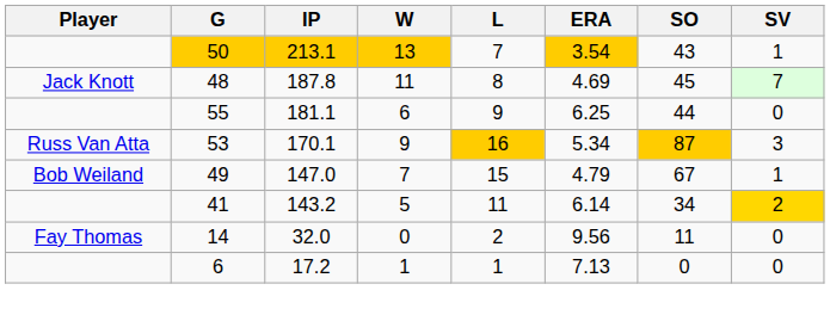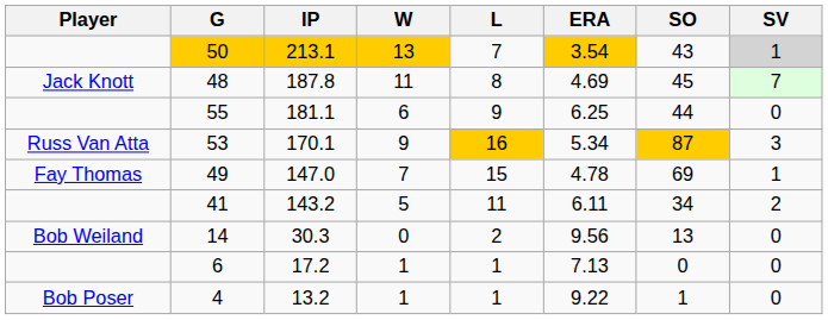50 | SV: no background -> lightgrey background
49 | Player: Bob Weiland -> Fay Thomas
49 | ERA: 4.79 -> 4.78
49 | SO: 67 -> 69
41 | ERA: 6.14 -> 6.11
41 | SV: gold background -> no background
14 | Player: Fay Thomas -> Bob Weiland
14 | IP: 32.0 -> 30.3
14 | SO: 11 -> 13
+ row: Bob Poser | 4 | 13.2 | 1 | 1 | 9.22 | 1 | 0
